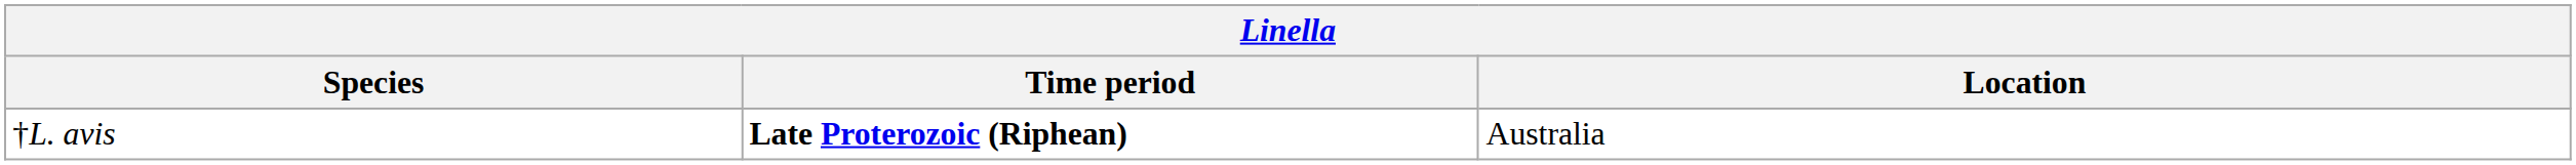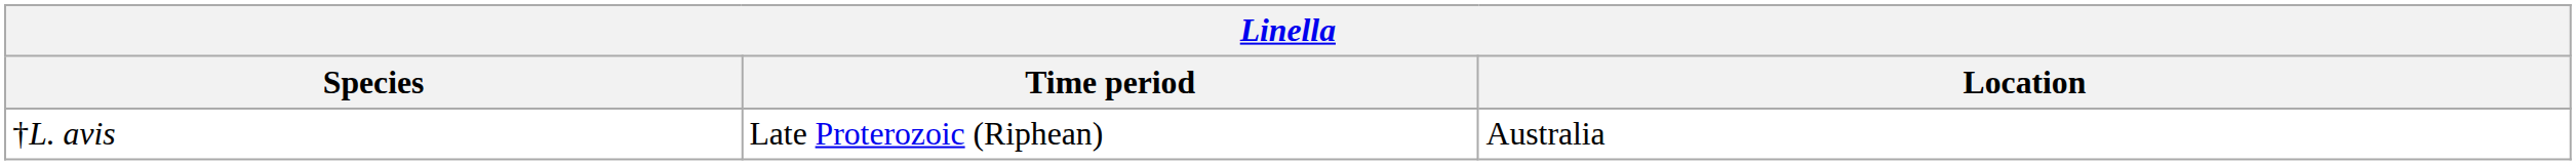†L. avis | Time period: bold -> normal
